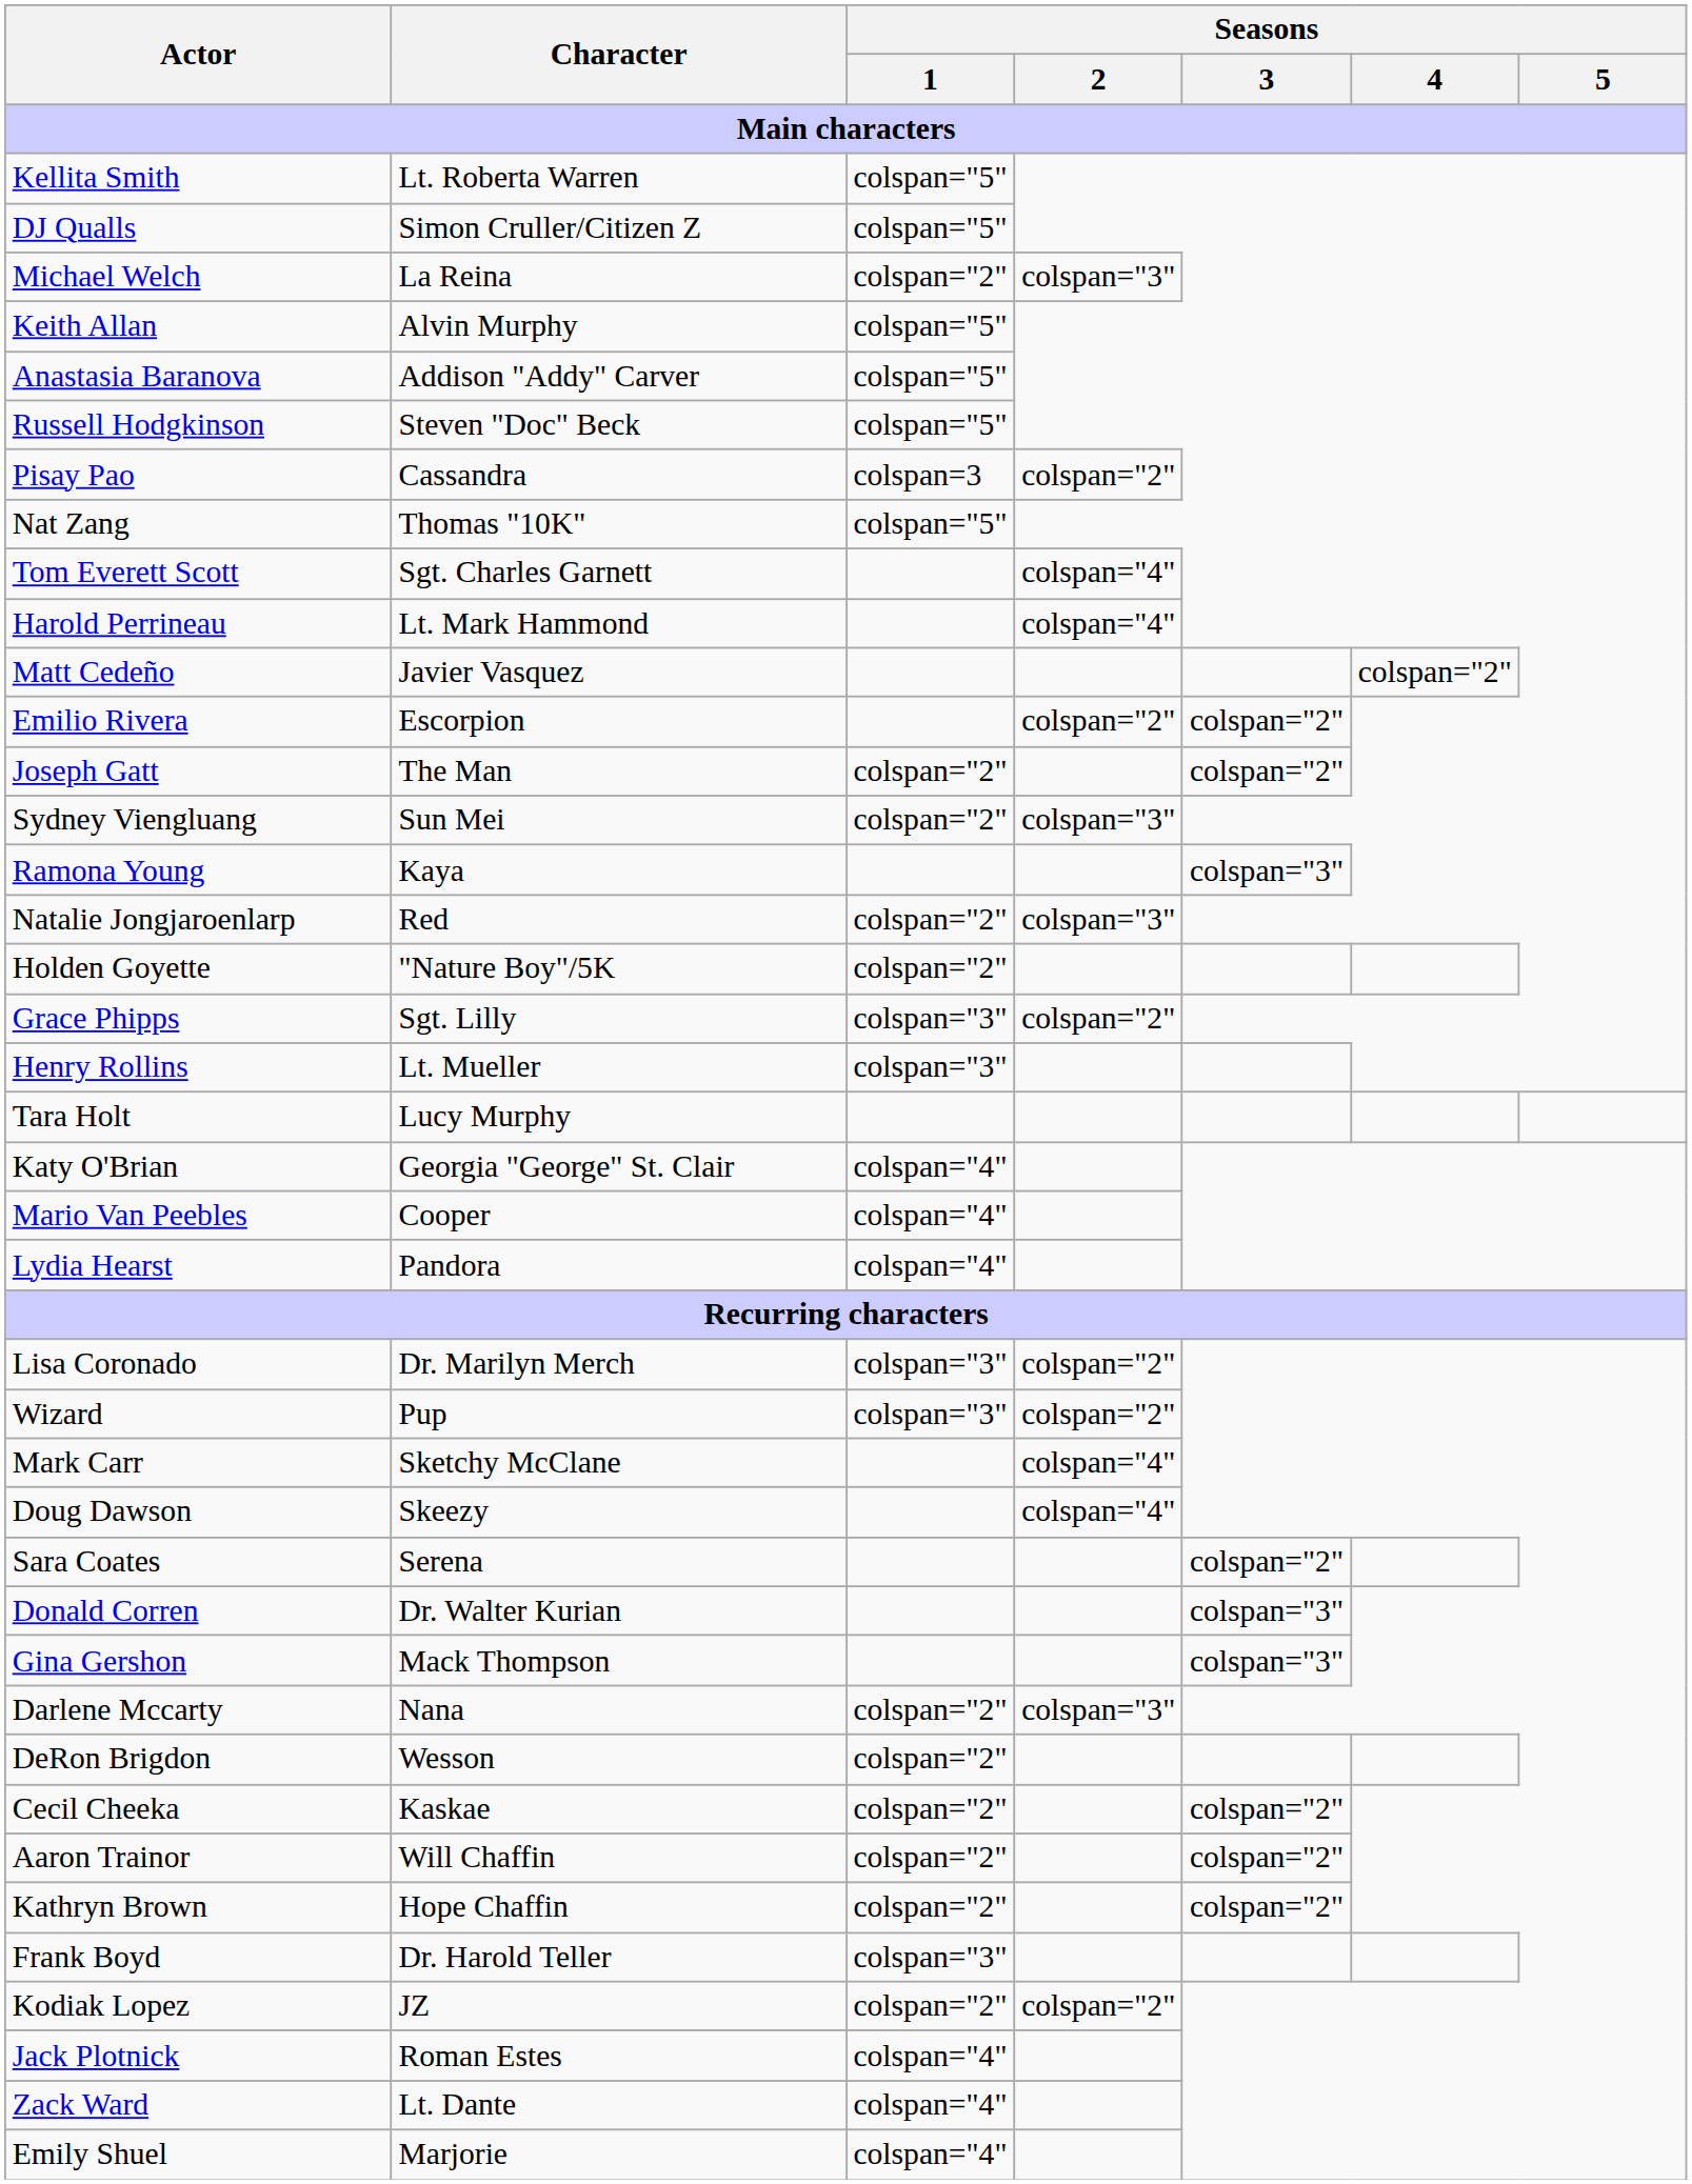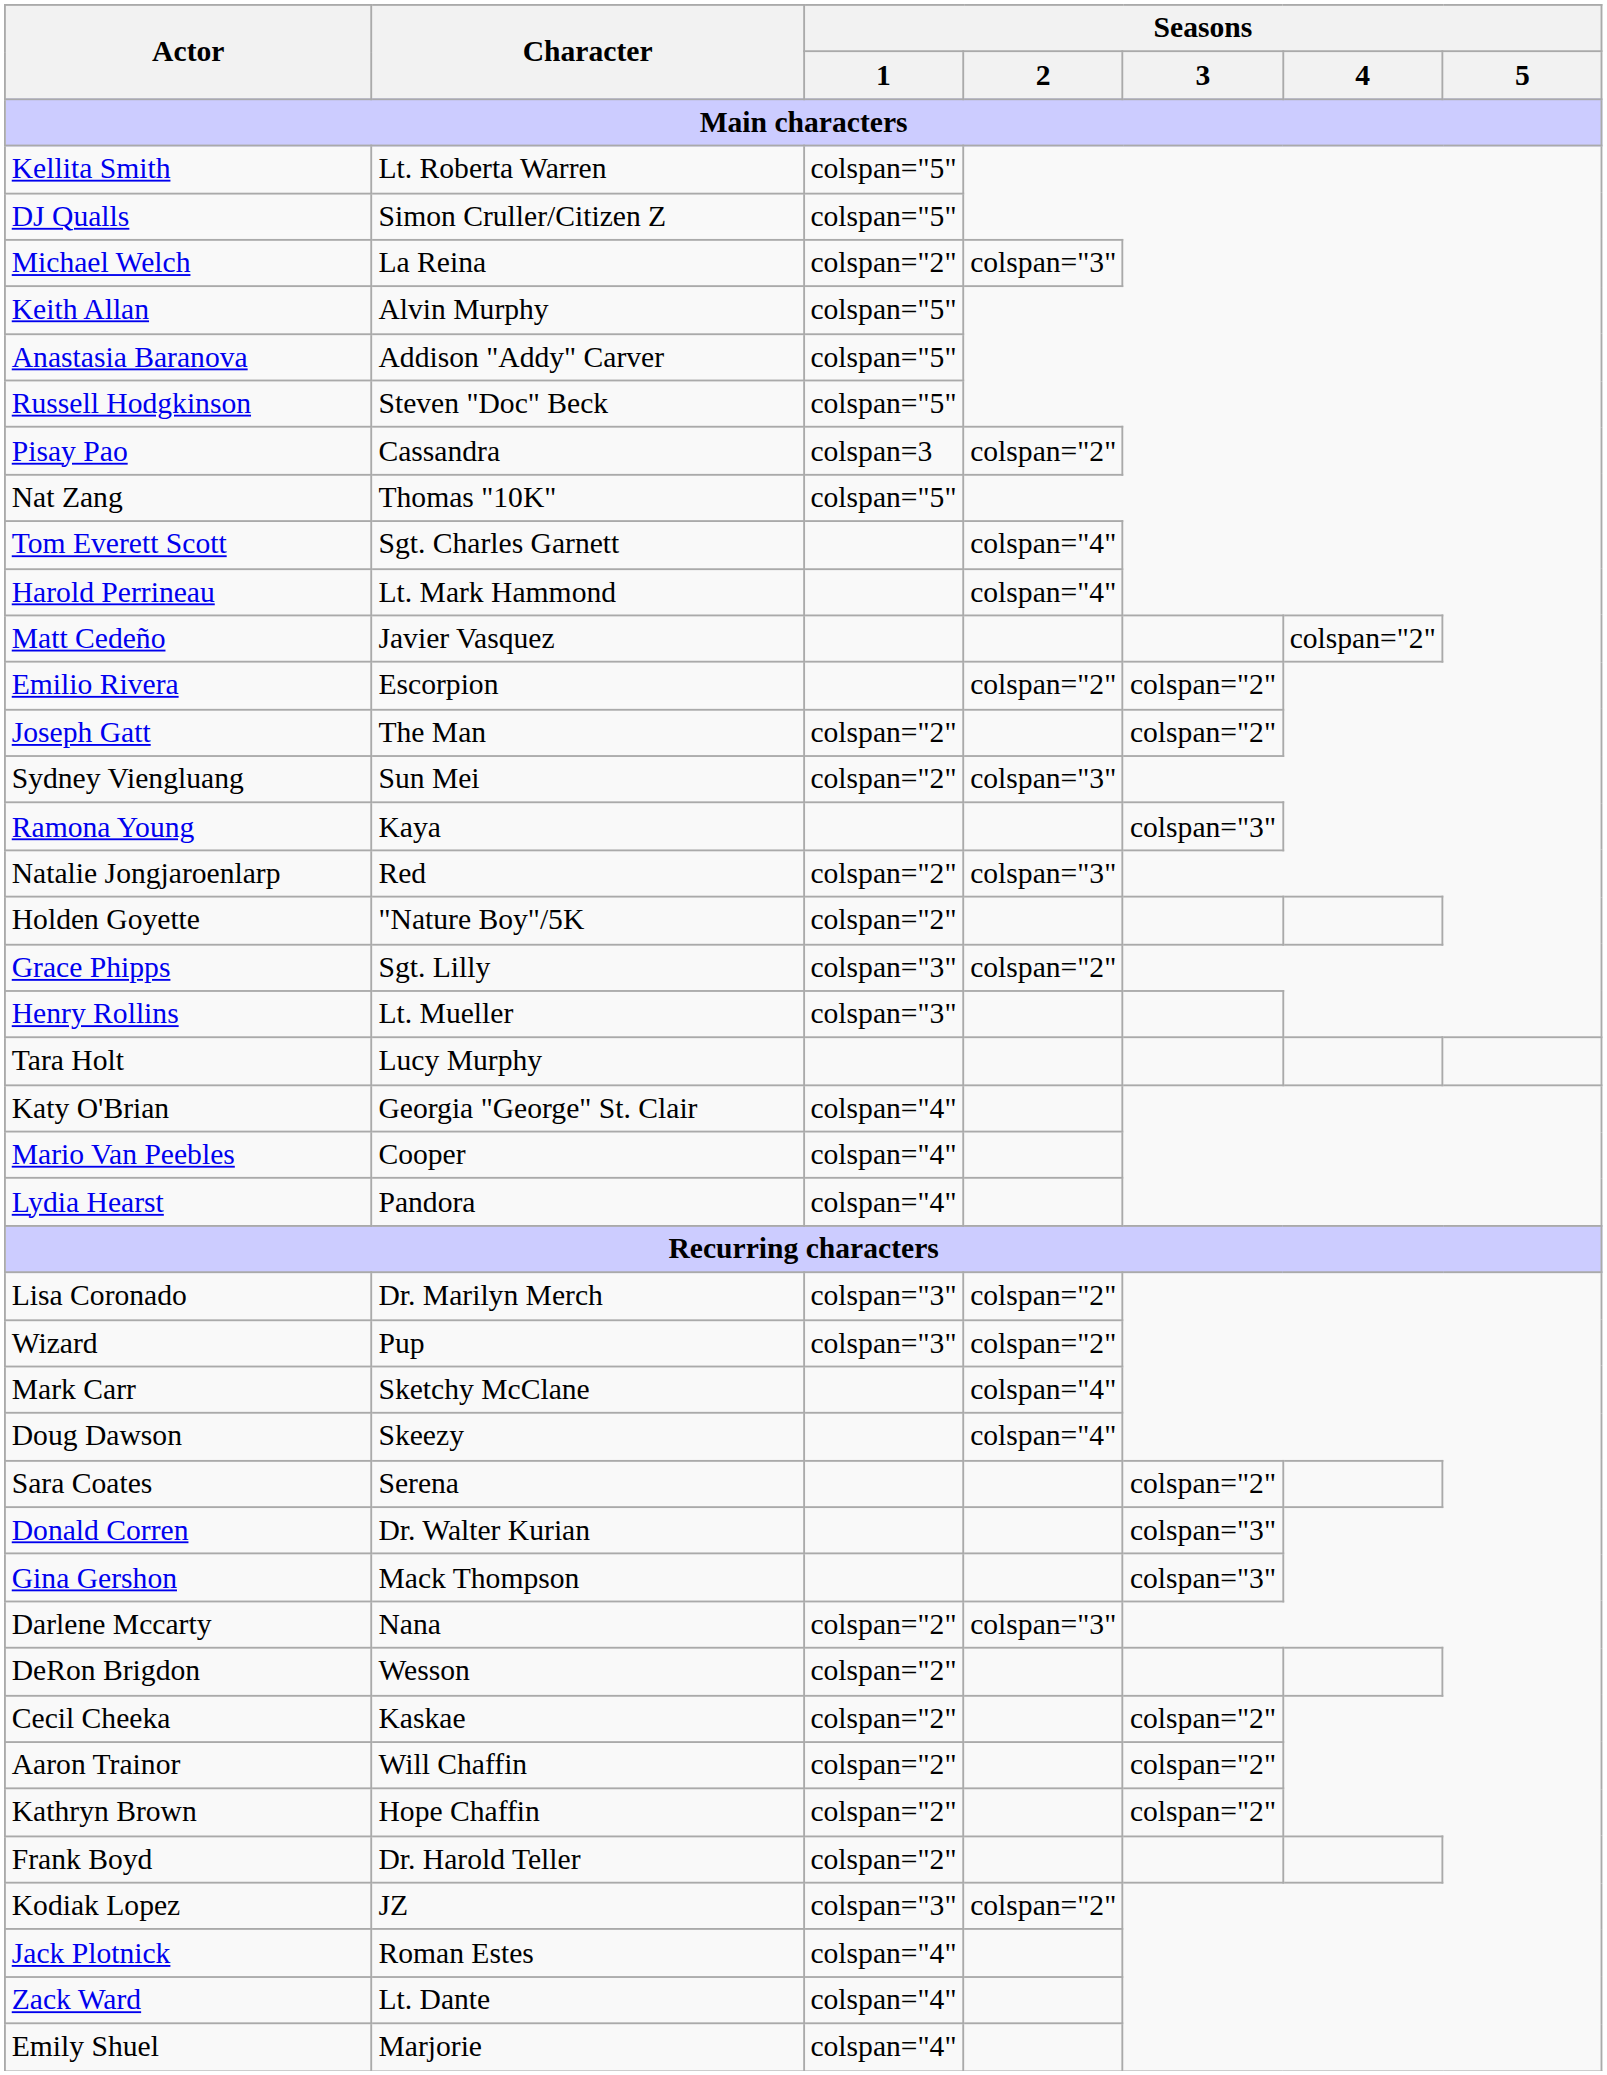Frank Boyd | Seasons / 1: colspan="3" -> colspan="2"
Kodiak Lopez | Seasons / 1: colspan="2" -> colspan="3"
